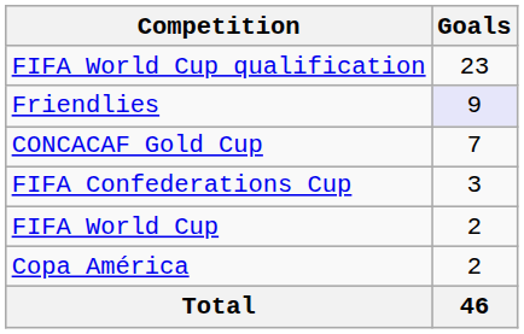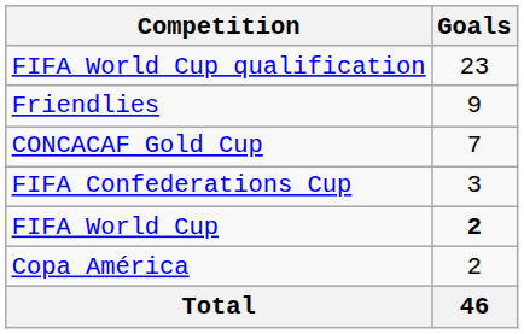Friendlies | Goals: lavender background -> no background
FIFA World Cup | Goals: normal -> bold
